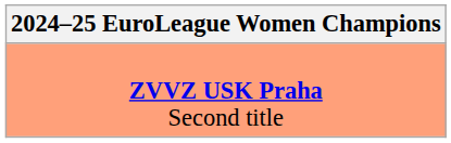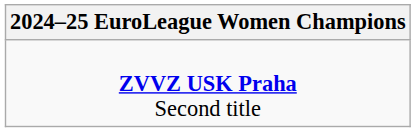row 2 | column 1: lightsalmon background -> no background
